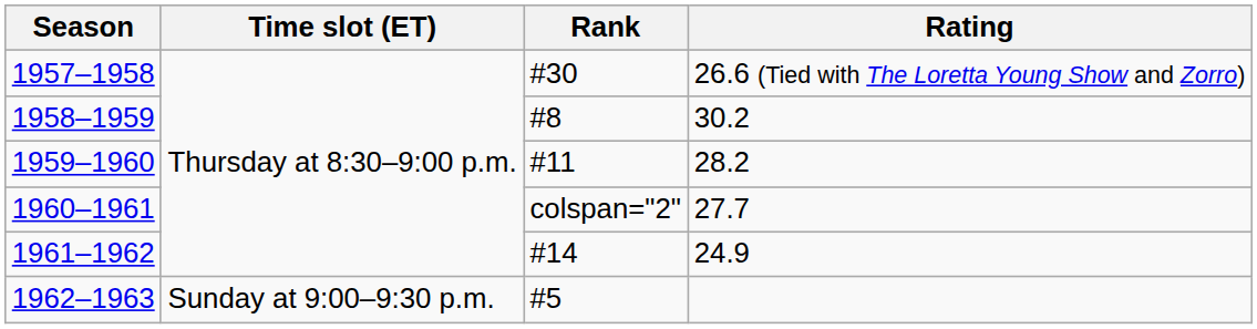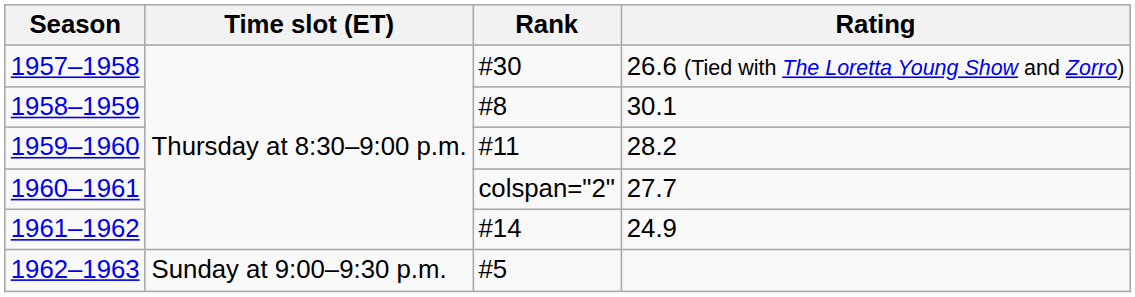1958–1959 | Rating: 30.2 -> 30.1
